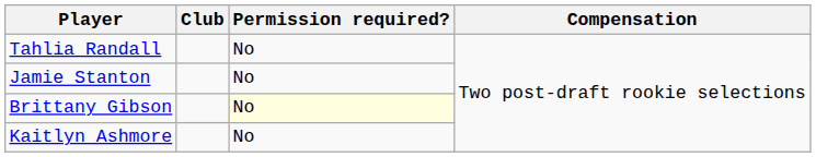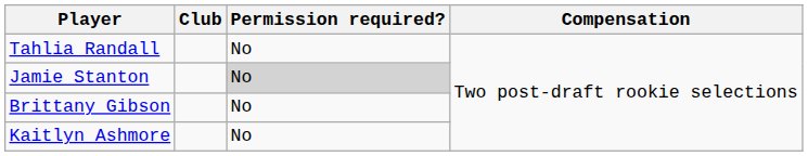Jamie Stanton | Permission required?: no background -> lightgrey background
Brittany Gibson | Permission required?: lightyellow background -> no background
